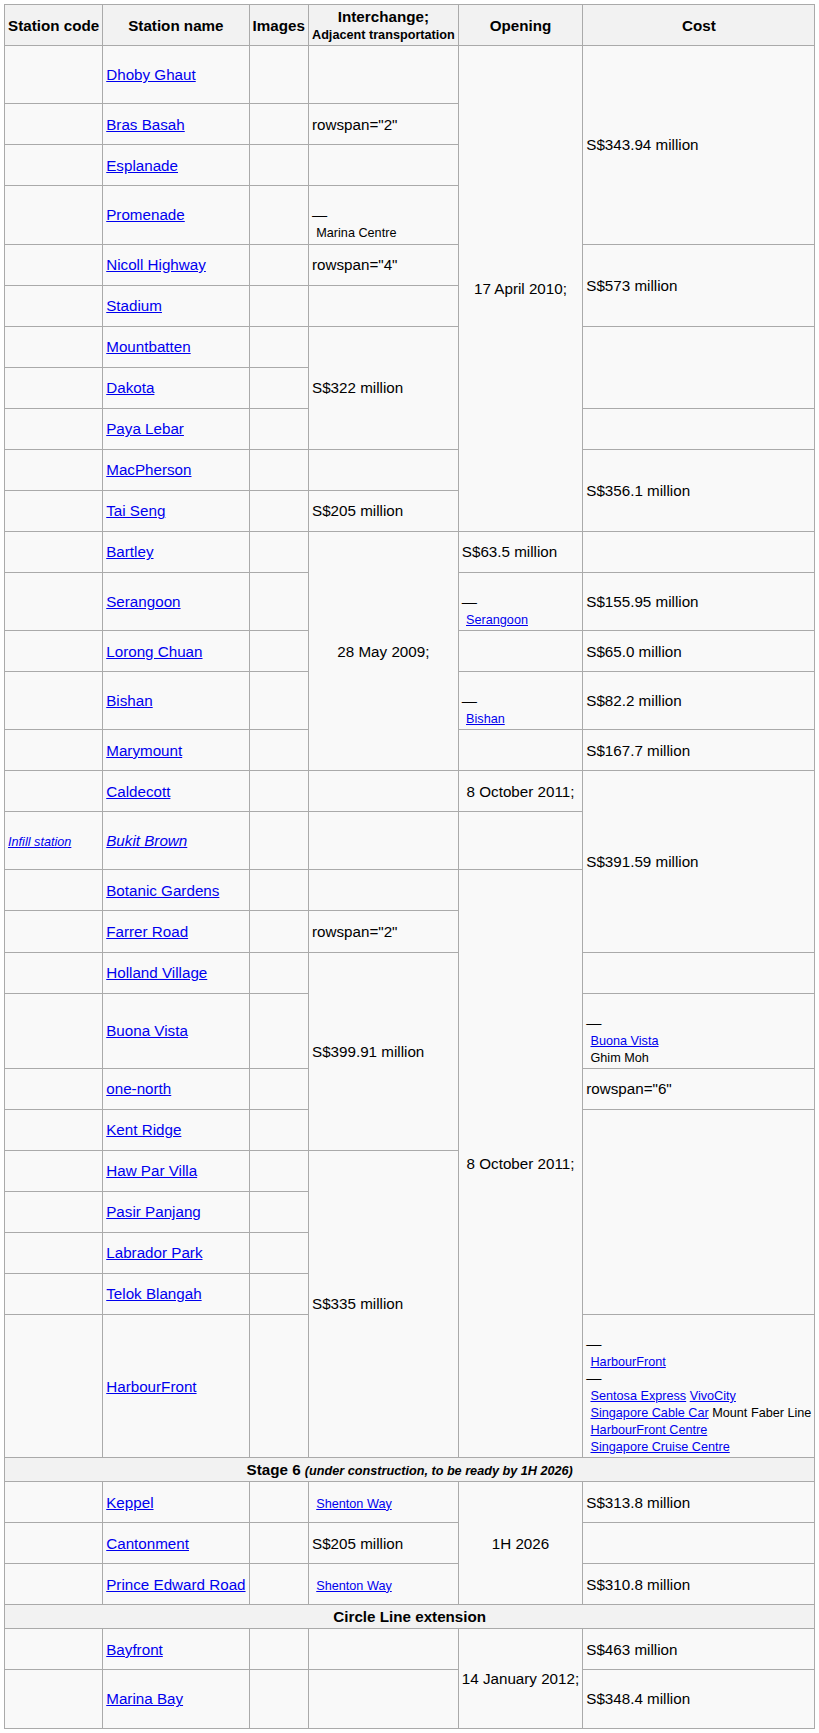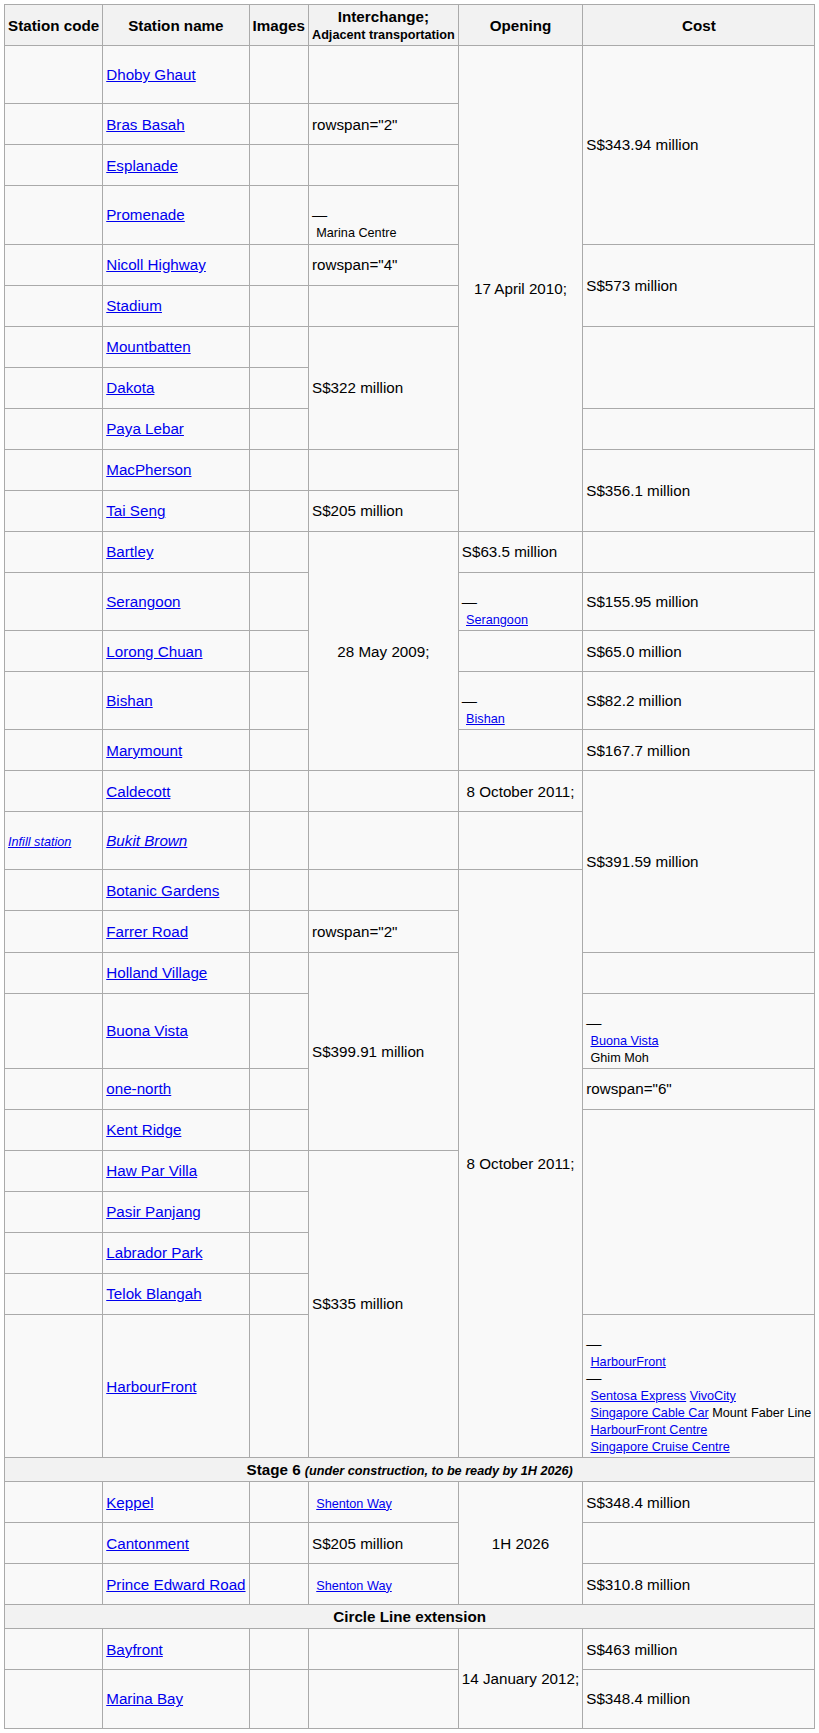Keppel | Cost: S$313.8 million -> S$348.4 million
